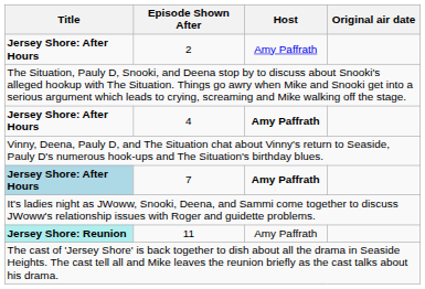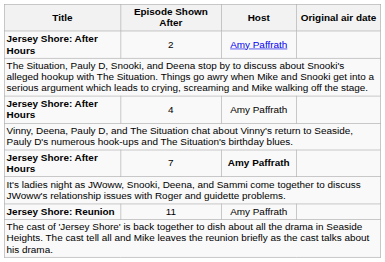4 | Host: bold -> normal
7 | Title: lightblue background -> no background
11 | Title: paleturquoise background -> no background
